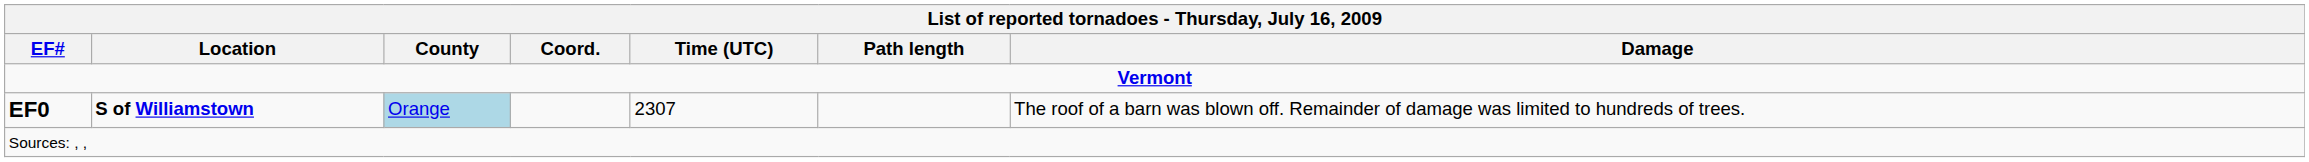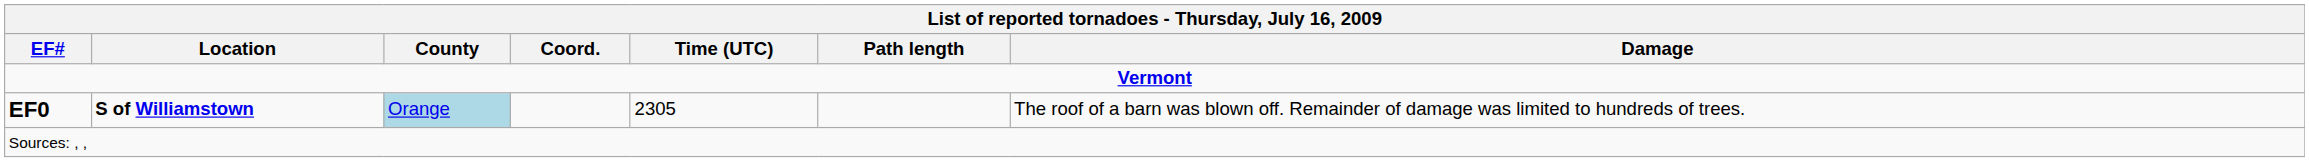EF0 | Time (UTC): 2307 -> 2305
